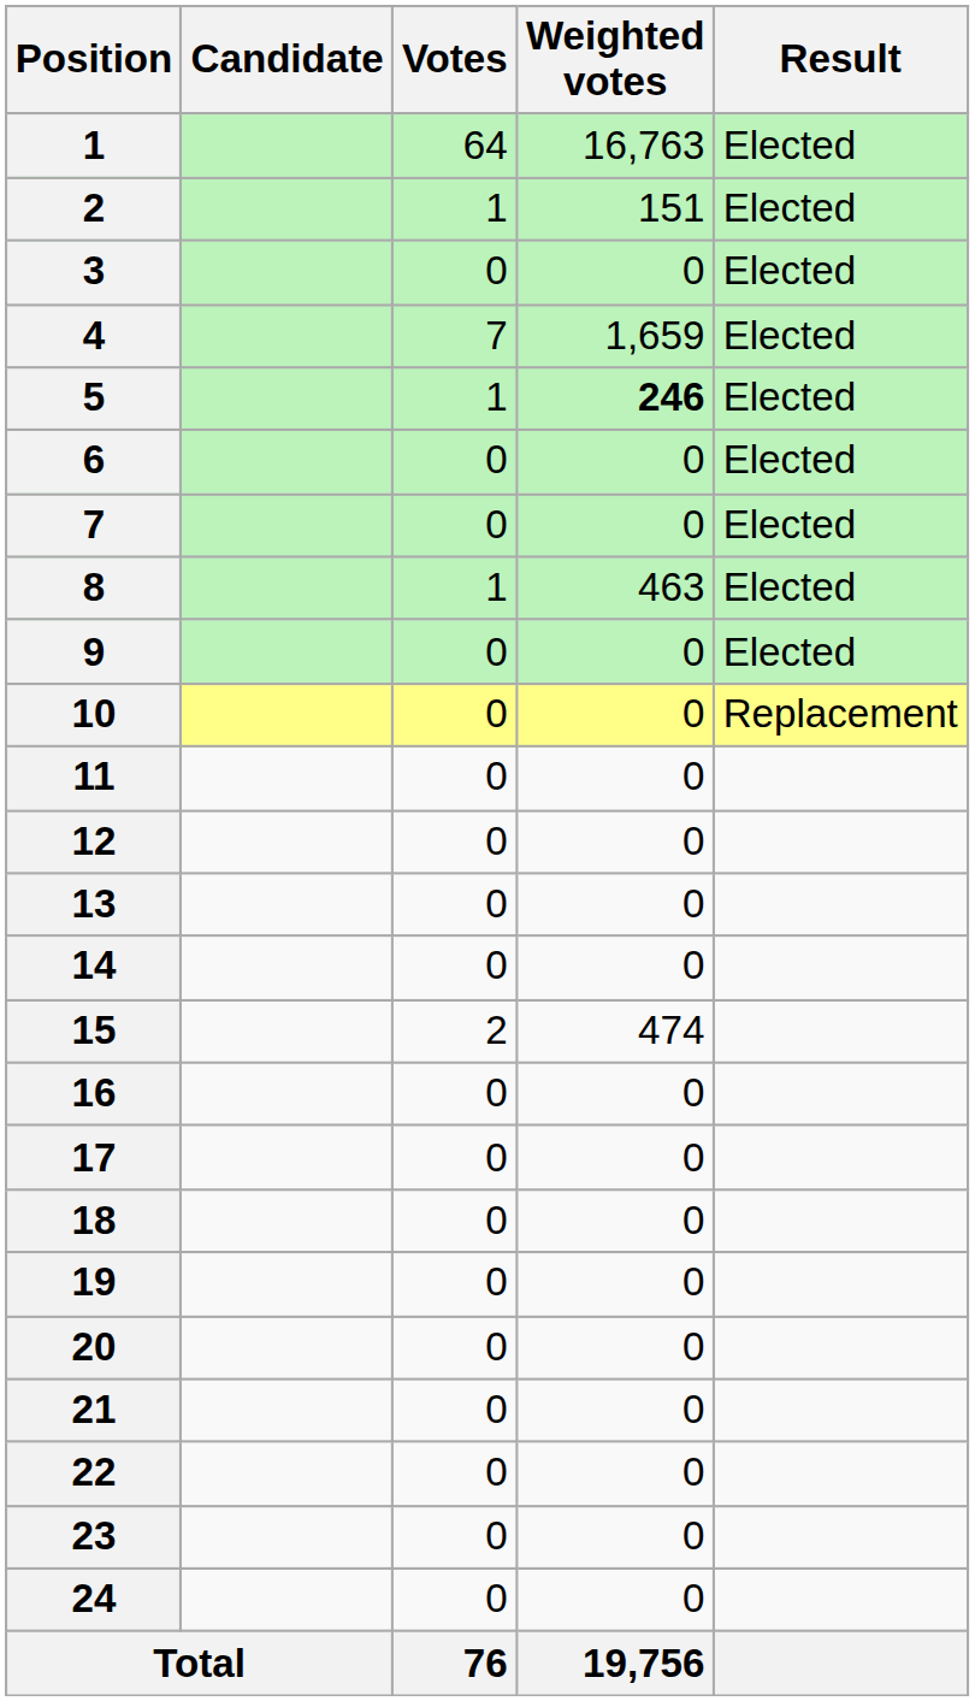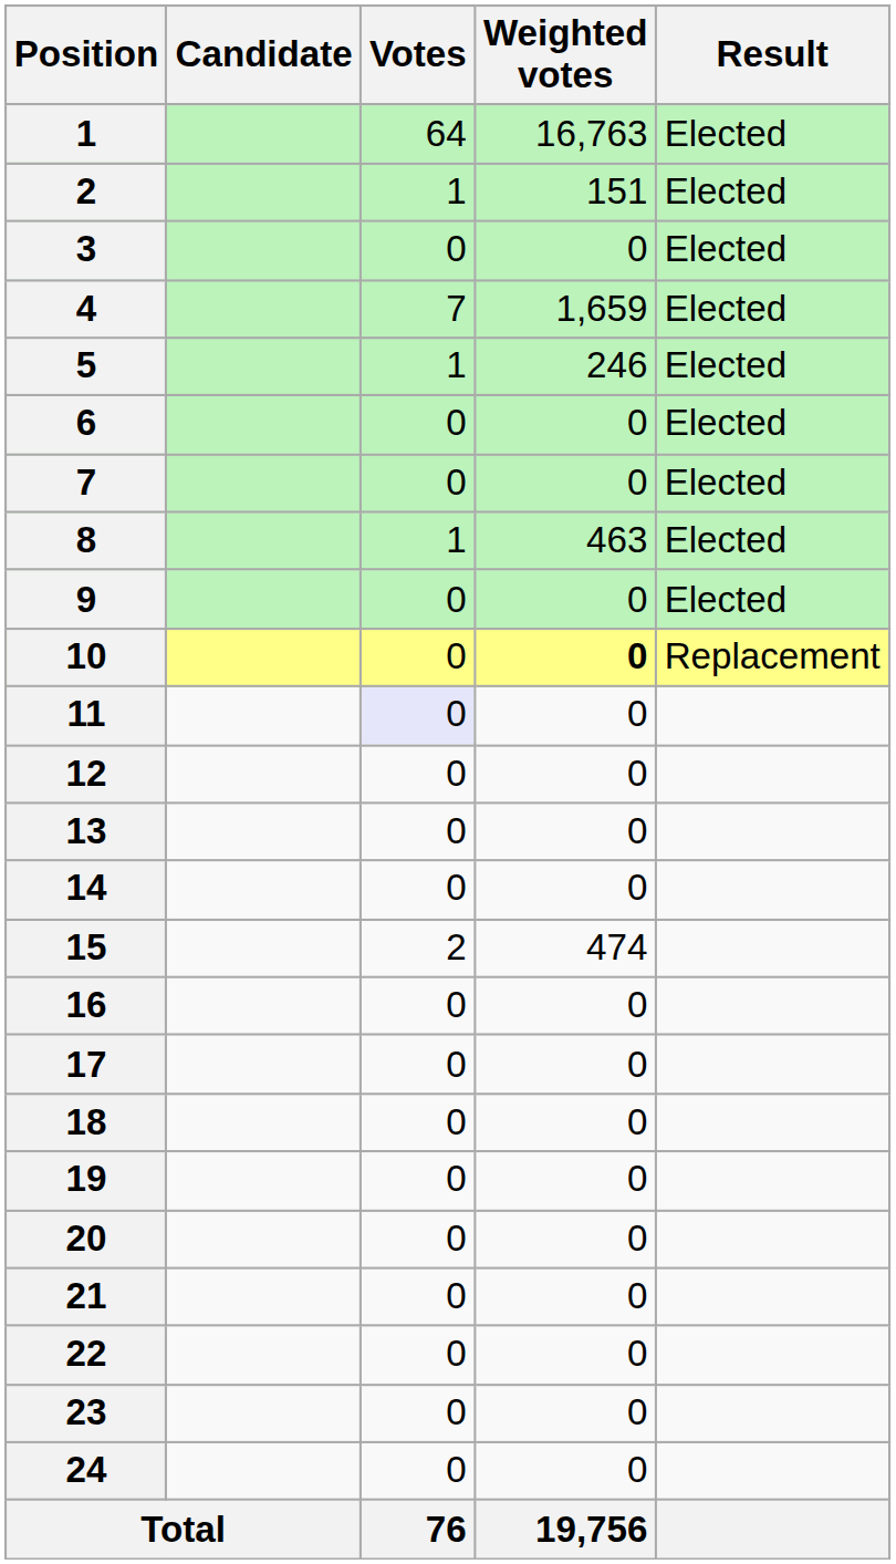5 | Weighted votes: bold -> normal
10 | Weighted votes: normal -> bold
11 | Votes: no background -> lavender background
